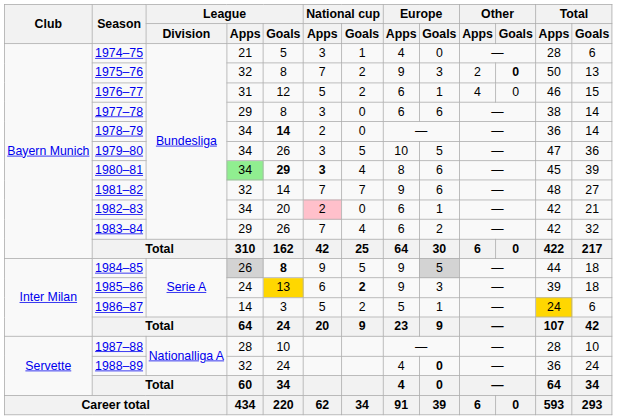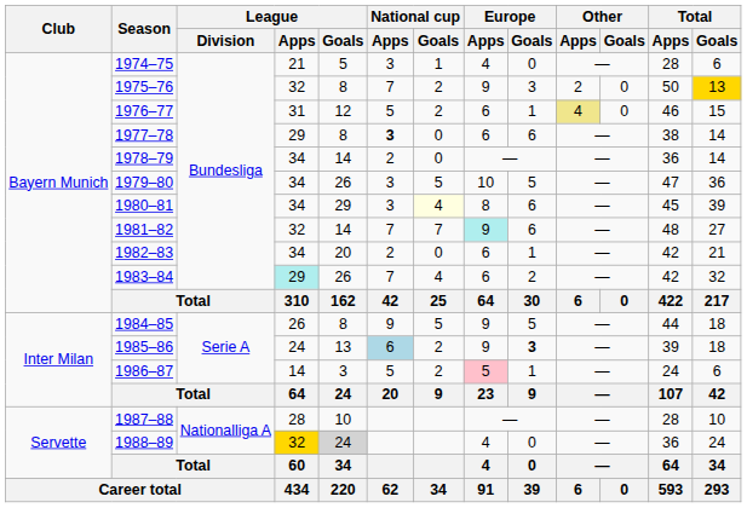1975–76 | Other / Goals: bold -> normal
1975–76 | Total / Goals: no background -> gold background
1976–77 | Other / Apps: no background -> khaki background
1977–78 | National cup / Apps: normal -> bold
1978–79 | League / Goals: bold -> normal
1980–81 | League / Apps: lightgreen background -> no background
1980–81 | League / Goals: bold -> normal
1980–81 | National cup / Apps: bold -> normal
1980–81 | National cup / Goals: no background -> lightyellow background
1981–82 | Europe / Apps: no background -> paleturquoise background
1982–83 | National cup / Apps: pink background -> no background
1983–84 | League / Apps: no background -> paleturquoise background
1984–85 | League / Apps: lightgrey background -> no background
1984–85 | League / Goals: bold -> normal
1984–85 | Europe / Goals: lightgrey background -> no background
1985–86 | League / Goals: gold background -> no background
1985–86 | National cup / Apps: no background -> lightblue background
1985–86 | National cup / Goals: bold -> normal
1985–86 | Europe / Goals: normal -> bold
1986–87 | Europe / Apps: no background -> pink background
1986–87 | Total / Apps: gold background -> no background
1988–89 | League / Apps: no background -> gold background
1988–89 | League / Goals: no background -> lightgrey background
1988–89 | Europe / Goals: bold -> normal
